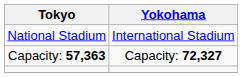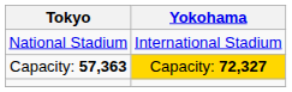row 3 | Yokohama: no background -> gold background
